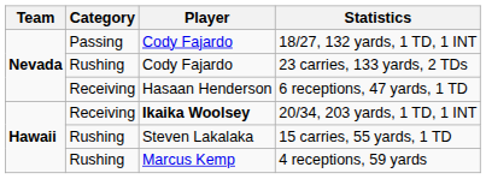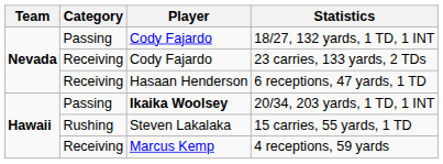23 carries, 133 yards, 2 TDs | Category: Rushing -> Receiving
20/34, 203 yards, 1 TD, 1 INT | Category: Receiving -> Passing
4 receptions, 59 yards | Category: Rushing -> Receiving
